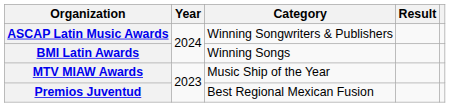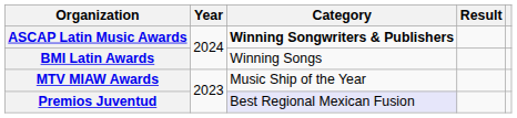ASCAP Latin Music Awards | Category: normal -> bold
Premios Juventud | Category: no background -> lavender background
